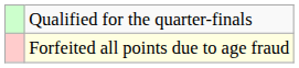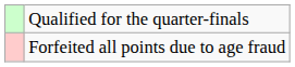row 2 | column 2: lightyellow background -> no background
